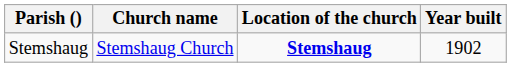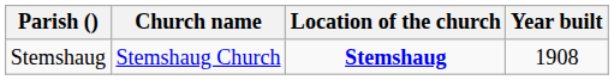row 2 | Year built: 1902 -> 1908
